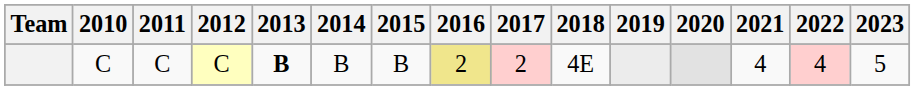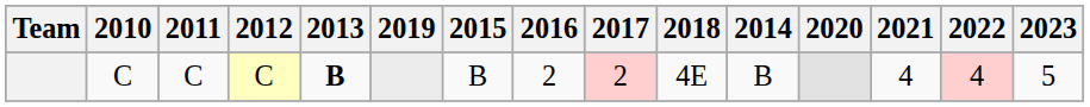columns swapped: 2014 <-> 2019
row 2 | 2016: khaki background -> no background
